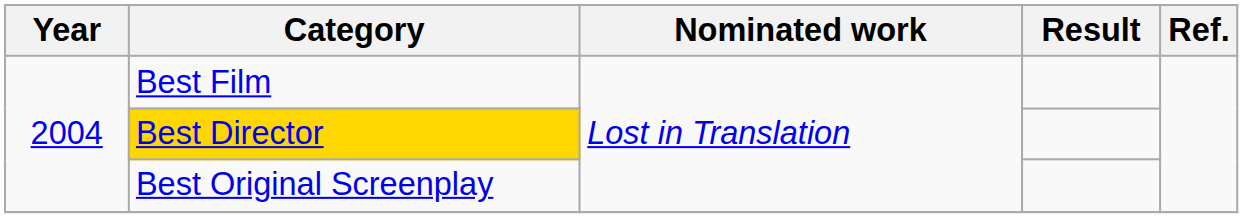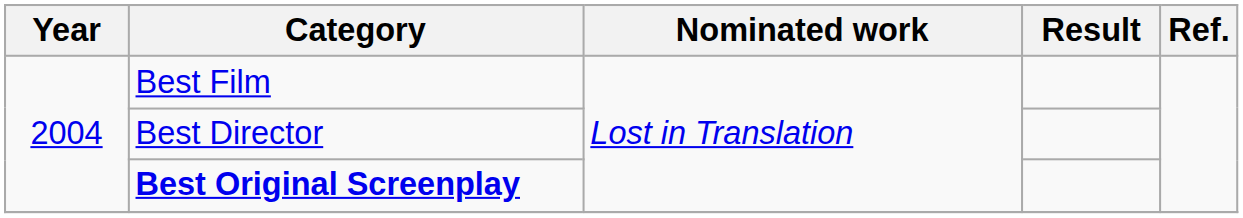Best Director | Category: gold background -> no background
Best Original Screenplay | Category: normal -> bold
